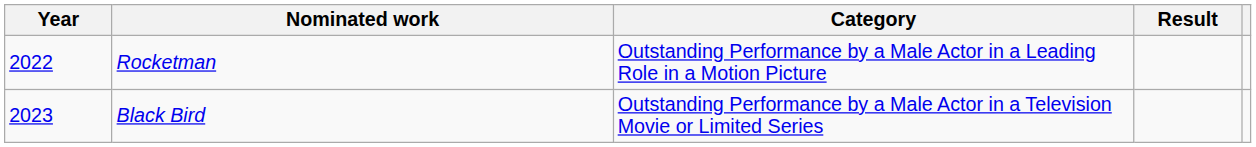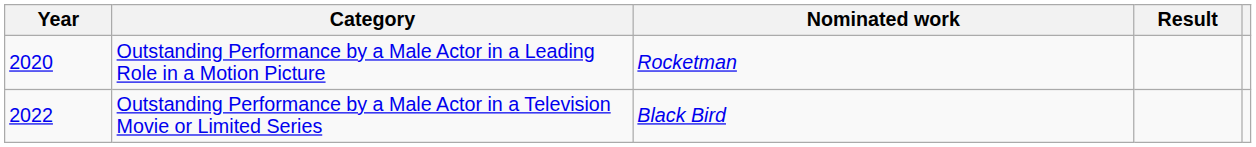columns swapped: Category <-> Nominated work
row 2 | Year: 2022 -> 2020
row 3 | Year: 2023 -> 2022
